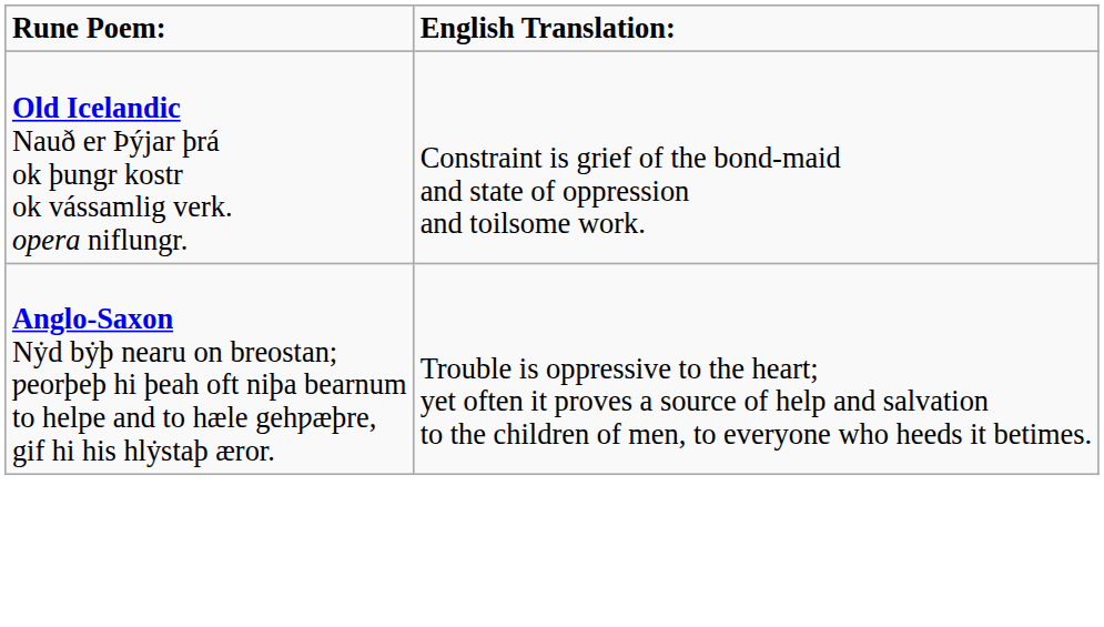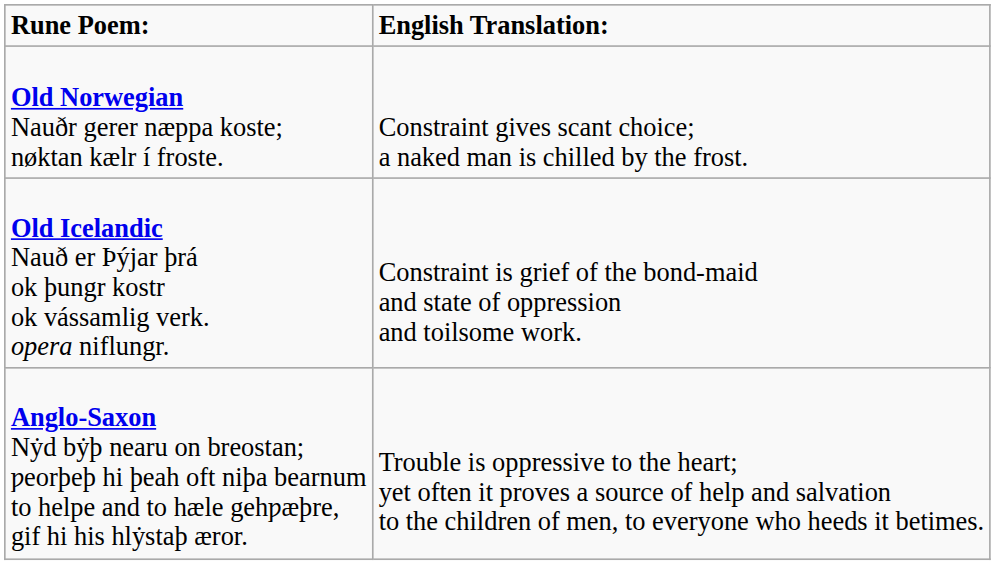+ row: Old Norwegian Nauðr gerer næppa koste; nøktan kælr í froste. | Constraint gives scant choice; a naked man is chilled by the frost.
